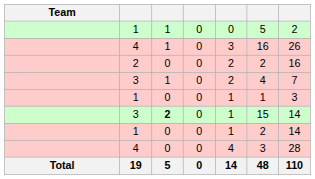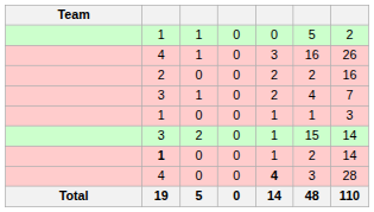row 7 | column 3: bold -> normal
row 8 | column 2: normal -> bold
row 9 | column 5: normal -> bold
